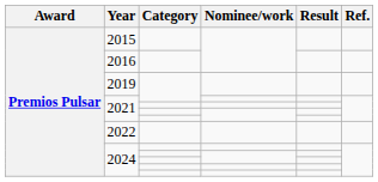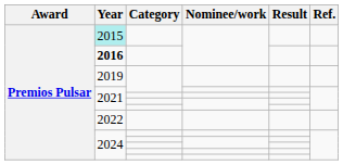2015 | Year: no background -> paleturquoise background
2016 | Year: normal -> bold
